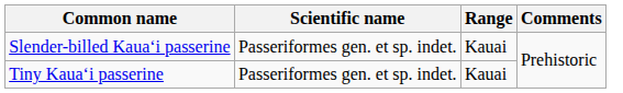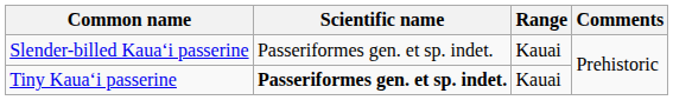Tiny Kauaʻi passerine | Scientific name: normal -> bold
